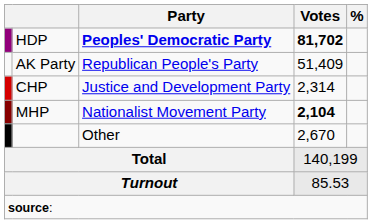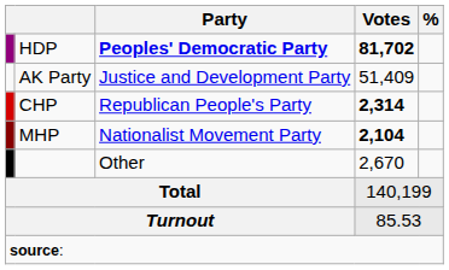AK Party | Party: Republican People's Party -> Justice and Development Party
CHP | Party: Justice and Development Party -> Republican People's Party
CHP | Votes: normal -> bold
